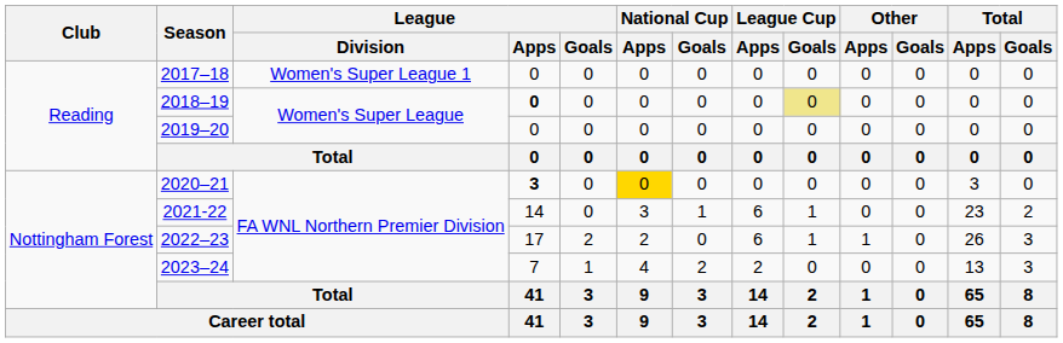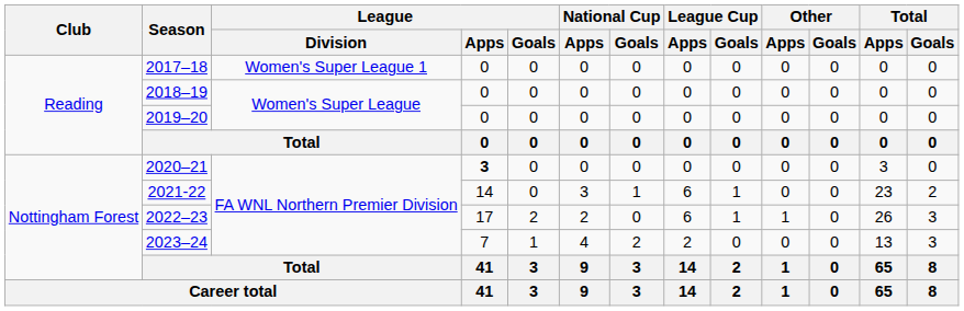2018–19 | League / Apps: bold -> normal
2018–19 | League Cup / Goals: khaki background -> no background
2020–21 | National Cup / Apps: gold background -> no background
